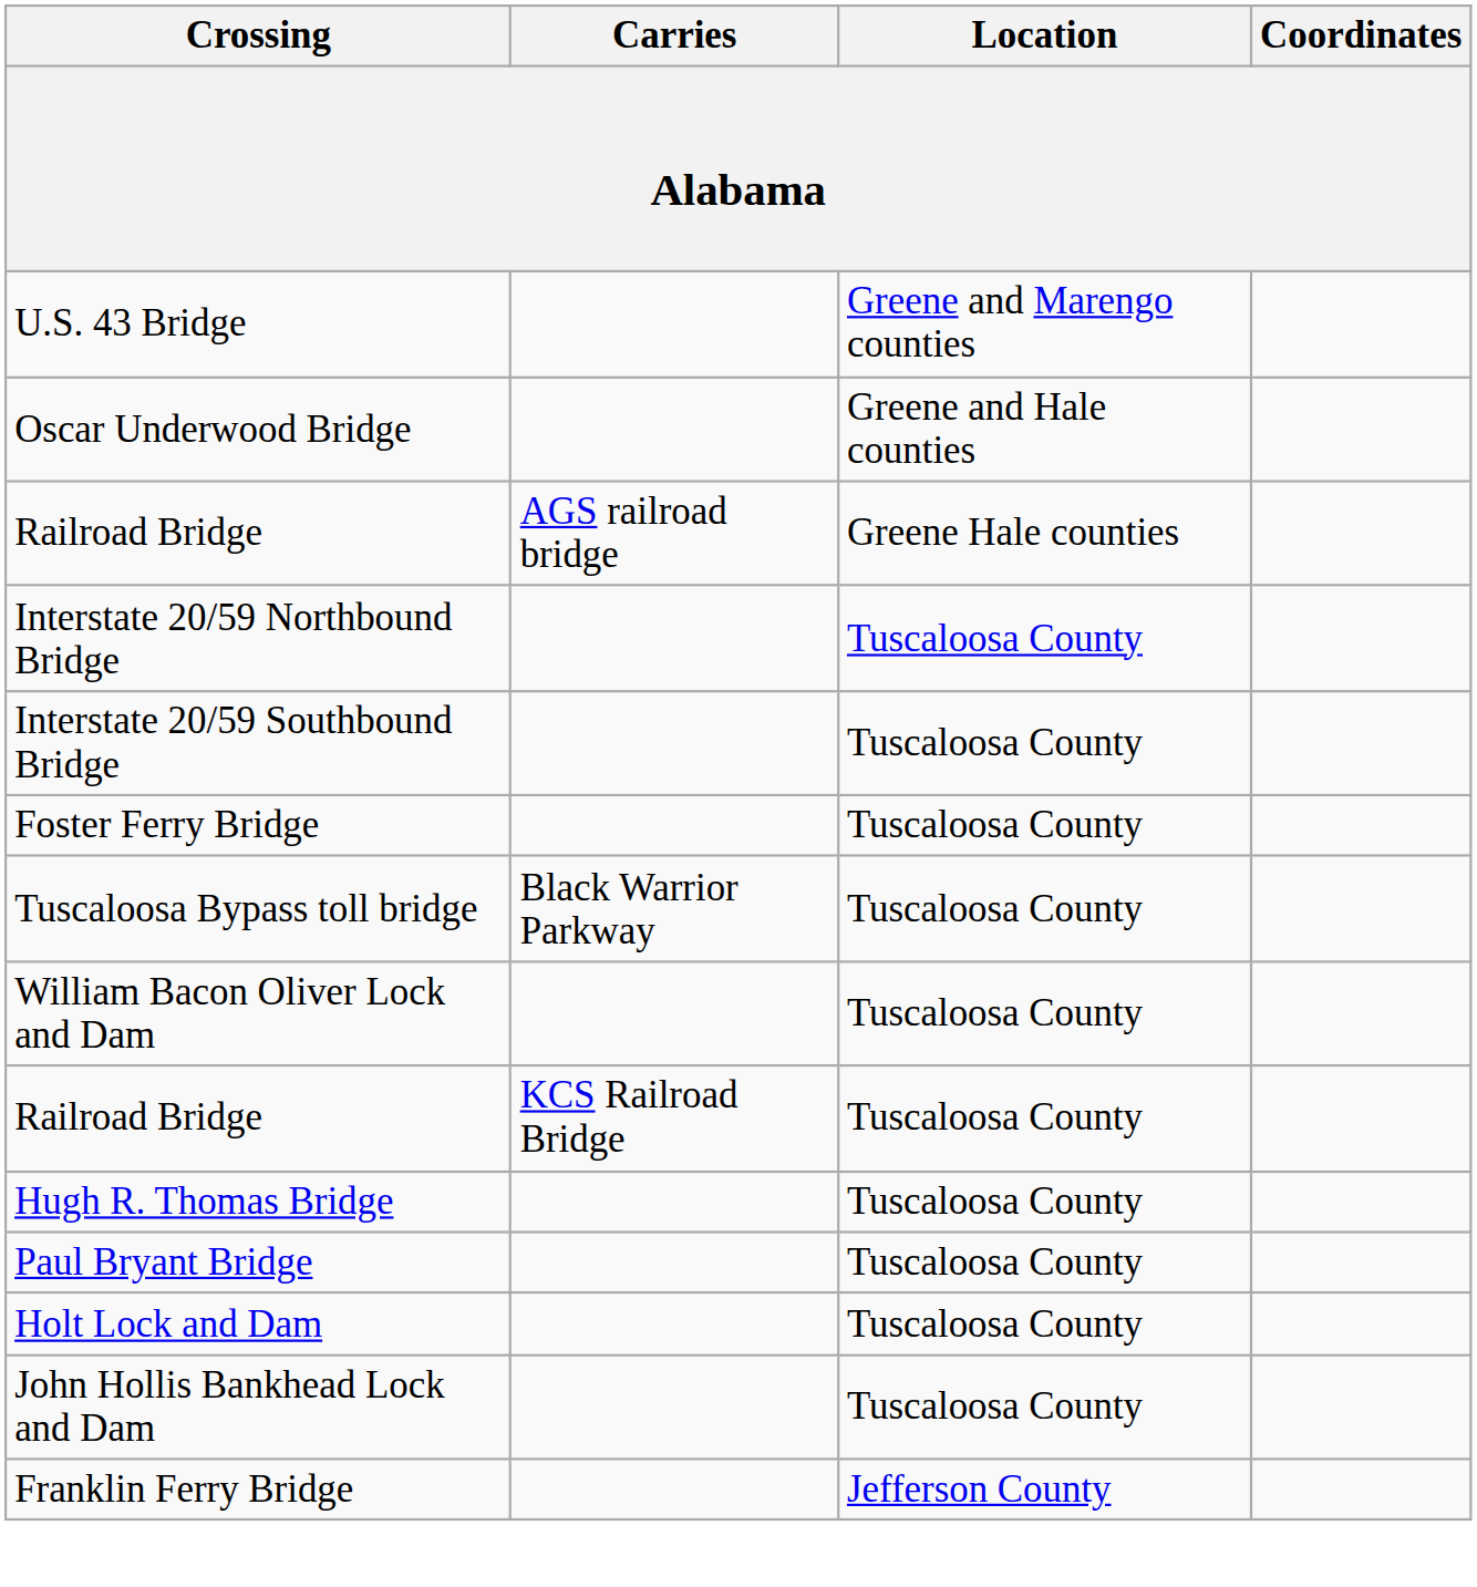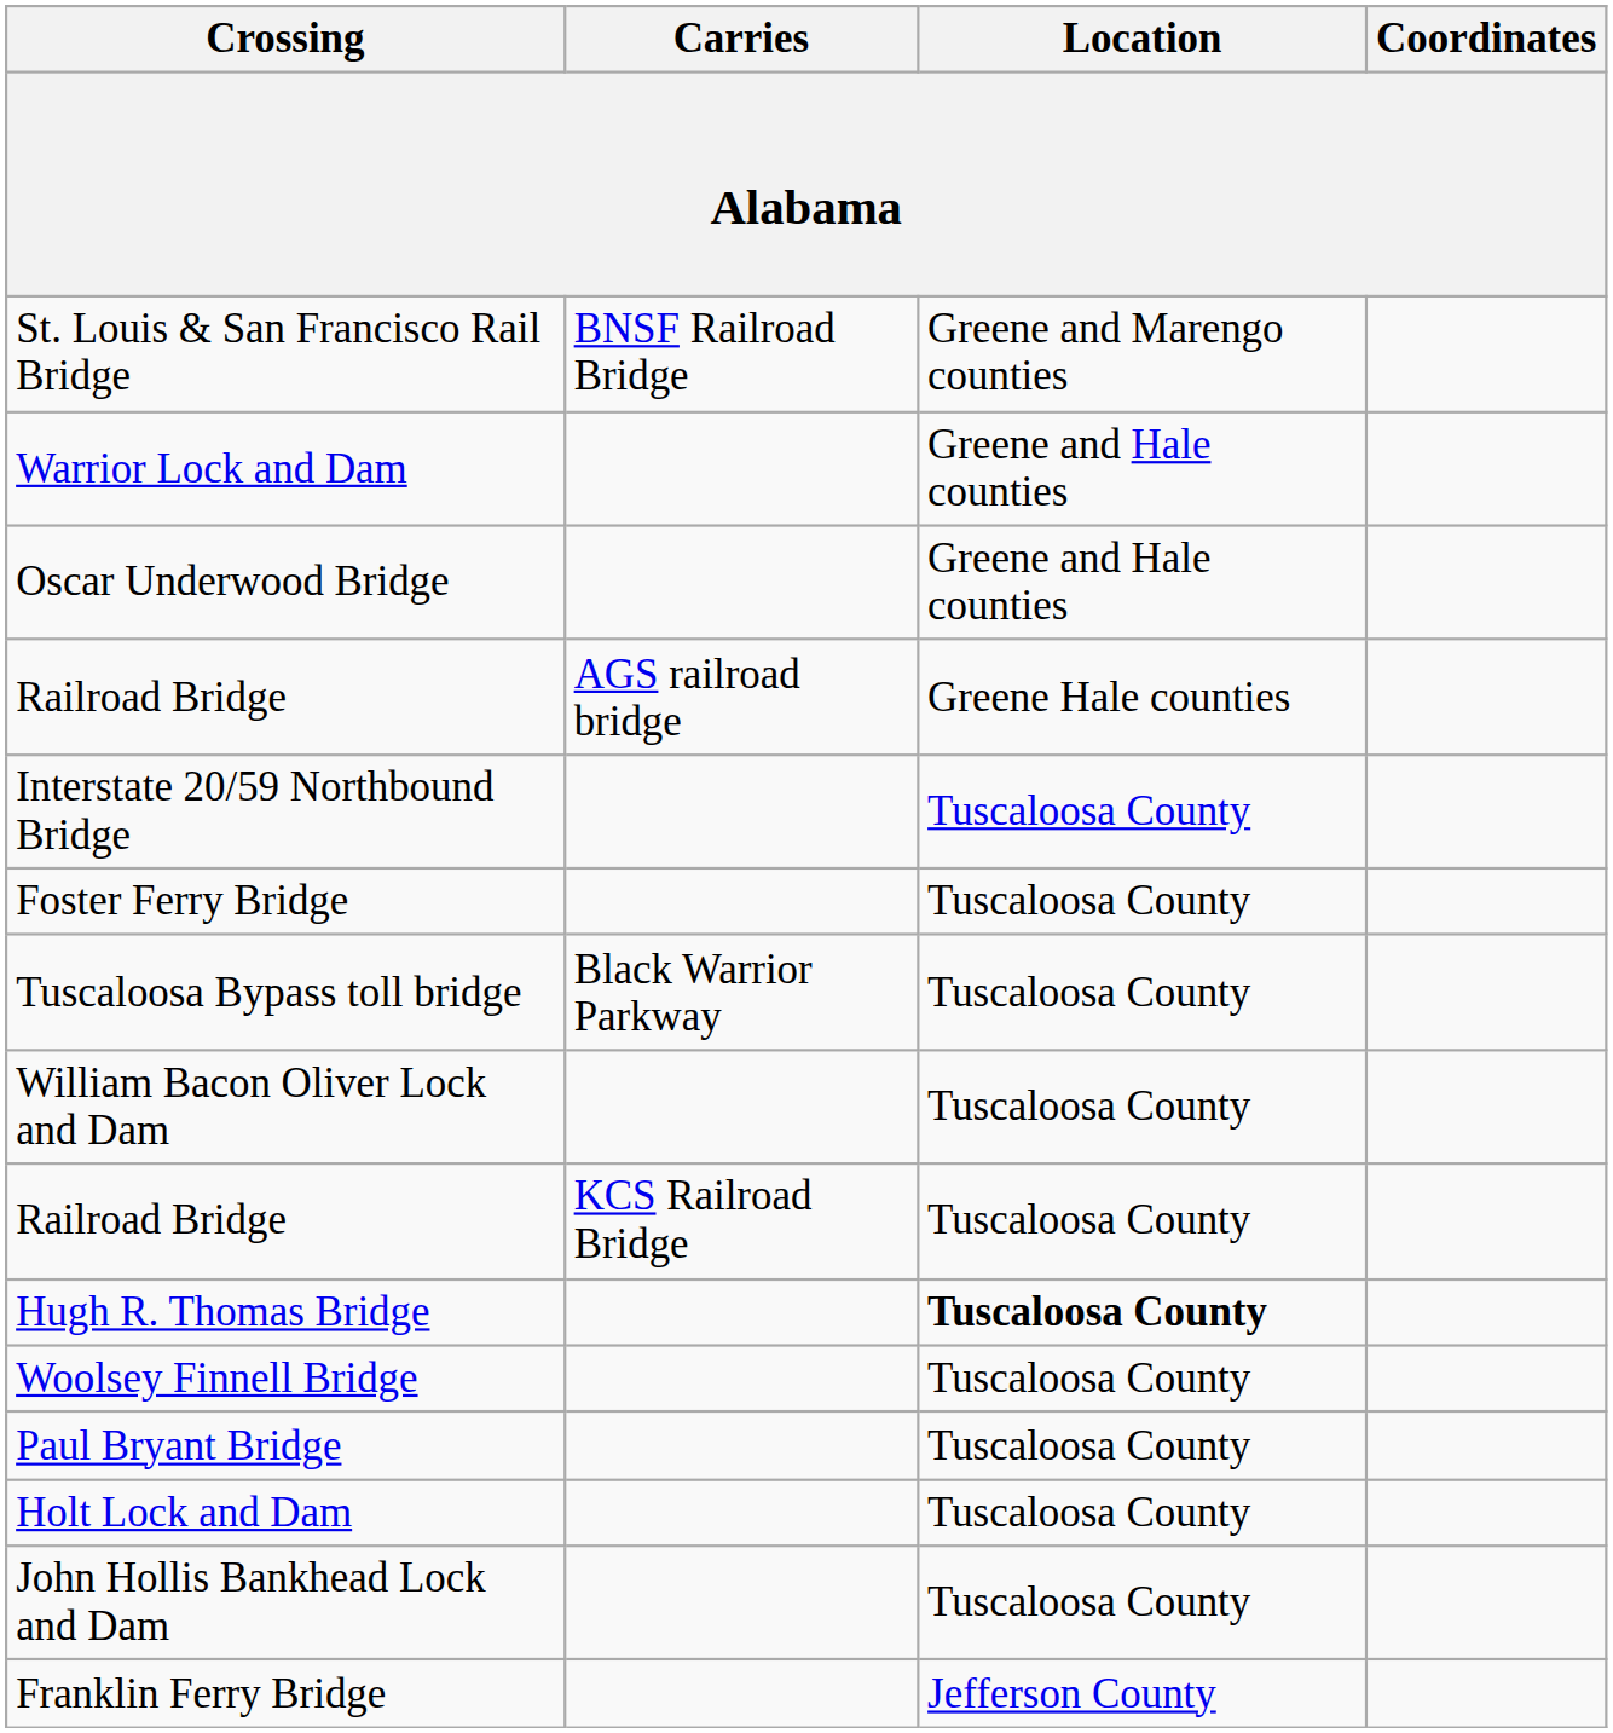- row: U.S. 43 Bridge | Greene and Marengo counties
+ row: St. Louis & San Francisco Rail Bridge | BNSF Railroad Bridge | Greene and Marengo counties
+ row: Warrior Lock and Dam | Greene and Hale counties
- row: Interstate 20/59 Southbound Bridge | Tuscaloosa County
Hugh R. Thomas Bridge | Location: normal -> bold
+ row: Woolsey Finnell Bridge | Tuscaloosa County
